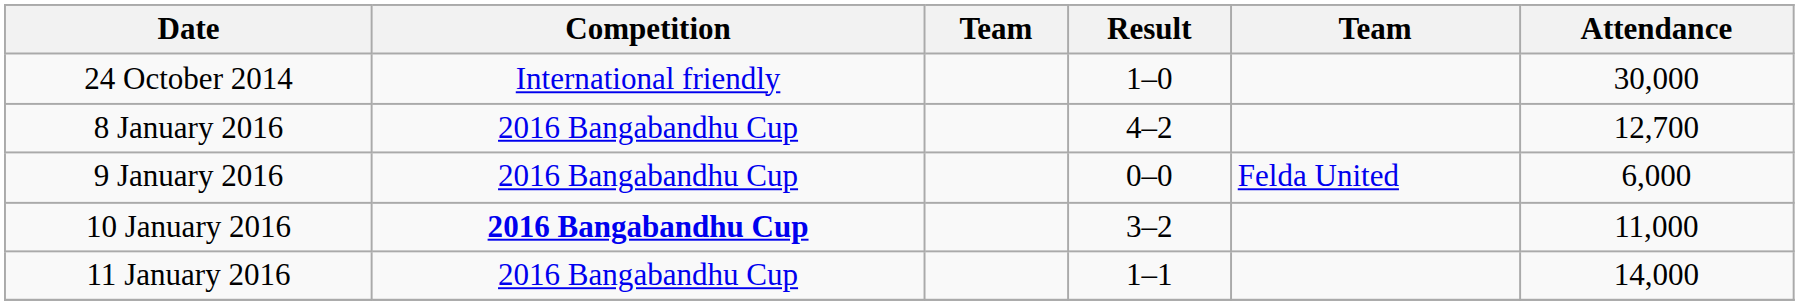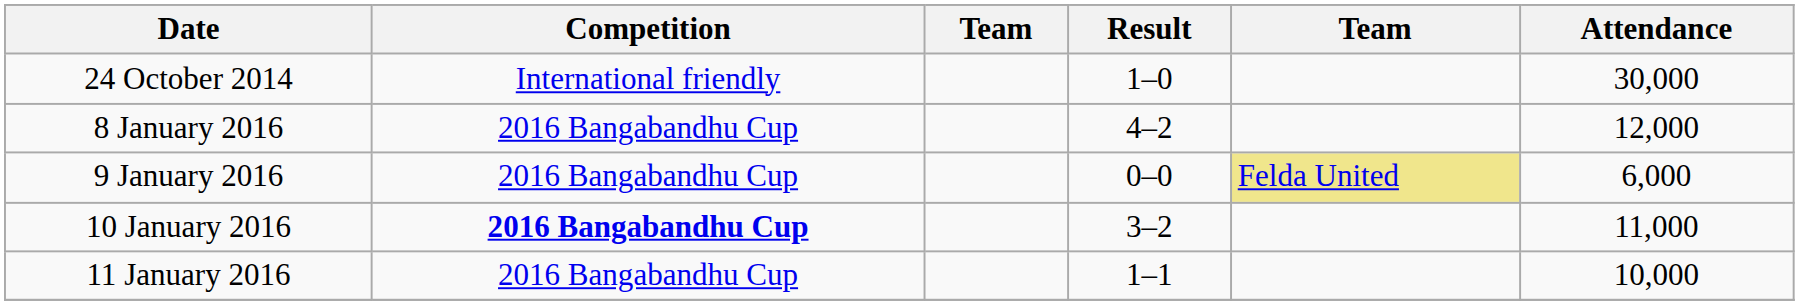8 January 2016 | Attendance: 12,700 -> 12,000
9 January 2016 | column 5: no background -> khaki background
11 January 2016 | Attendance: 14,000 -> 10,000
